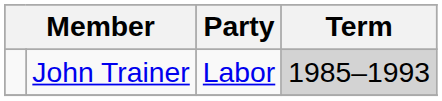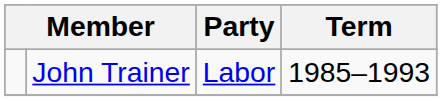John Trainer | Term: lightgrey background -> no background
